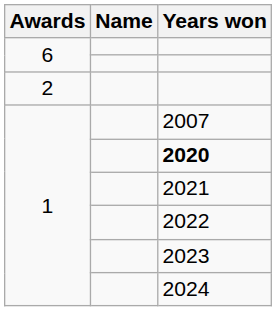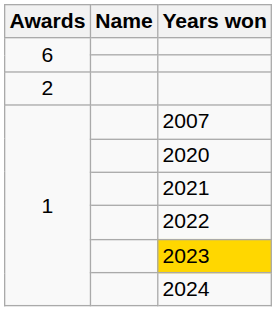2020 | Years won: bold -> normal
2023 | Years won: no background -> gold background
